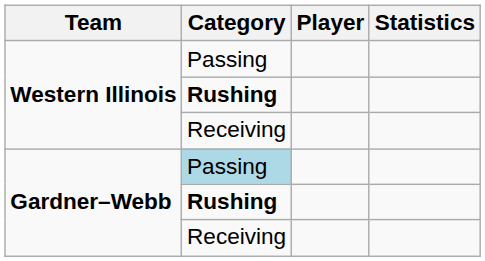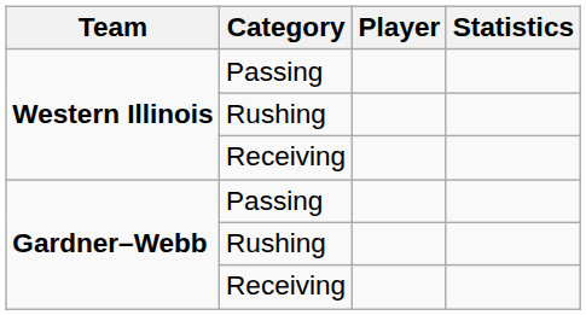Western Illinois / Rushing | Category: bold -> normal
Gardner–Webb / Passing | Category: lightblue background -> no background
Gardner–Webb / Rushing | Category: bold -> normal
